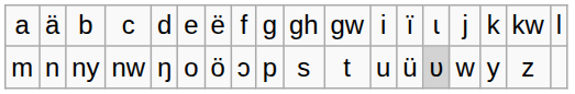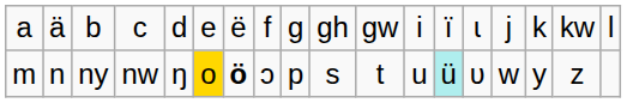ny | column 6: no background -> gold background
ny | column 7: normal -> bold
ny | column 13: no background -> paleturquoise background
ny | column 14: lightgrey background -> no background
